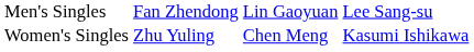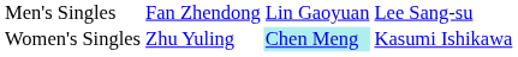Women's Singles | column 3: no background -> paleturquoise background
